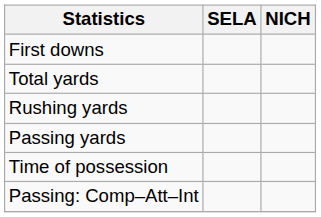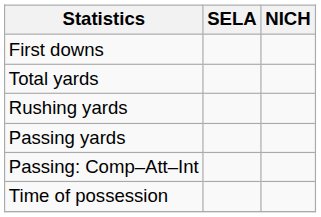rows swapped: Passing: Comp–Att–Int <-> Time of possession
